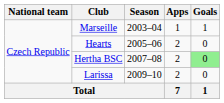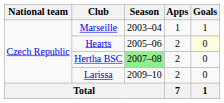Hearts | Goals: no background -> lightyellow background
Hertha BSC | Season: no background -> lightgreen background
Hertha BSC | Goals: lightgreen background -> no background
